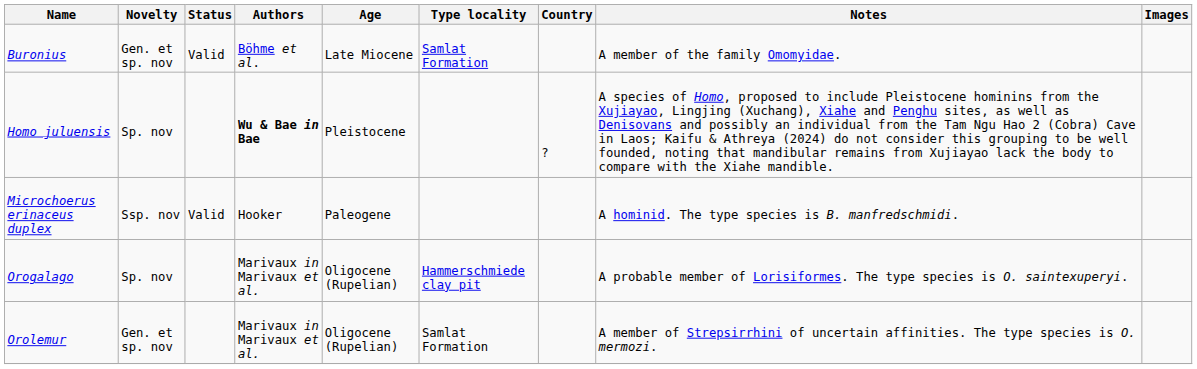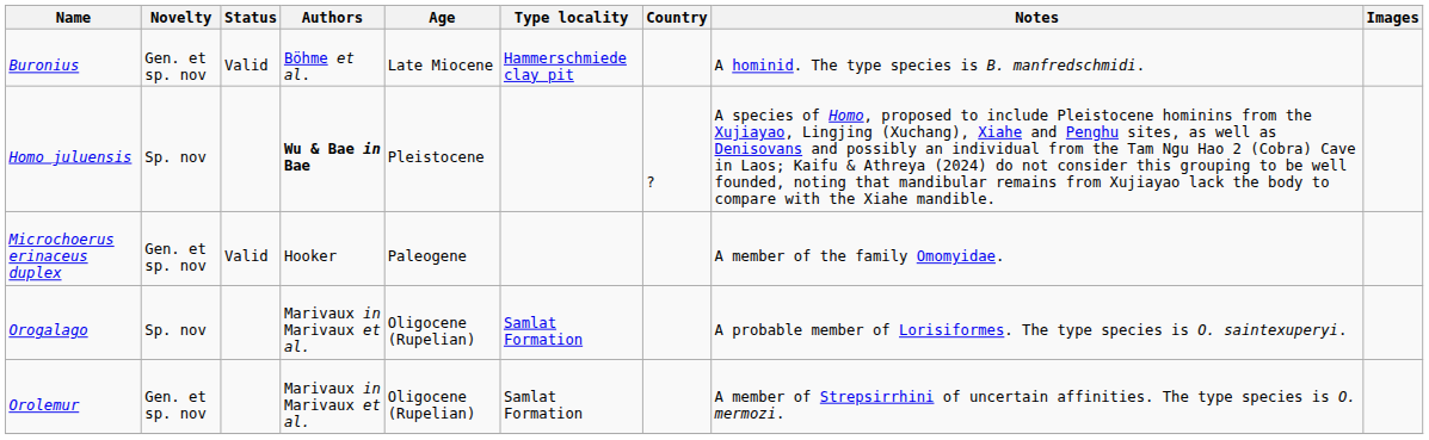Buronius | Type locality: Samlat Formation -> Hammerschmiede clay pit
Buronius | Notes: A member of the family Omomyidae. -> A hominid. The type species is B. manfredschmidi.
Microchoerus erinaceus duplex | Novelty: Ssp. nov -> Gen. et sp. nov
Microchoerus erinaceus duplex | Notes: A hominid. The type species is B. manfredschmidi. -> A member of the family Omomyidae.
Orogalago | Type locality: Hammerschmiede clay pit -> Samlat Formation
